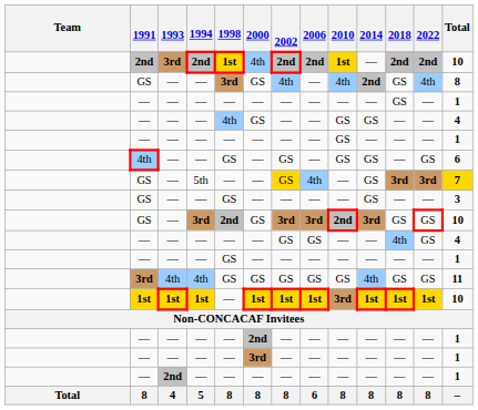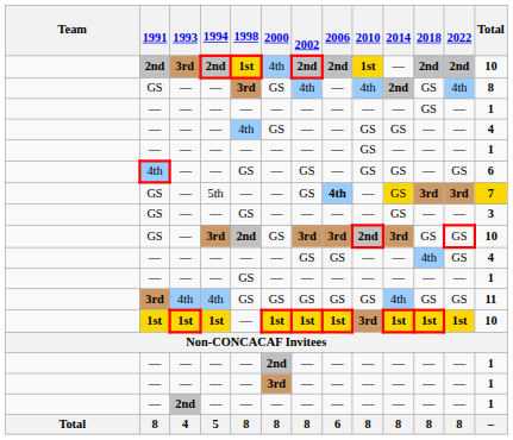GS / 5th | 2002: gold background -> no background
GS / 5th | 2006: normal -> bold
GS / 5th | 2014: no background -> gold background
